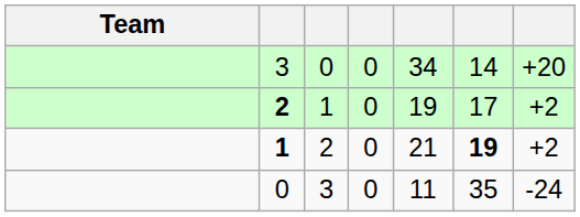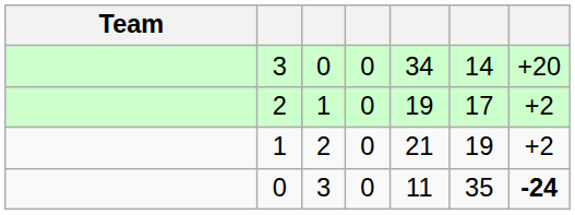row 3 | column 2: bold -> normal
row 4 | column 2: bold -> normal
row 4 | column 6: bold -> normal
row 5 | column 7: normal -> bold
